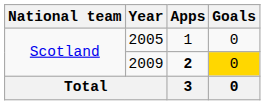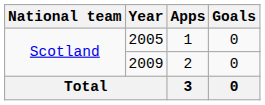2009 | Apps: bold -> normal
2009 | Goals: gold background -> no background
